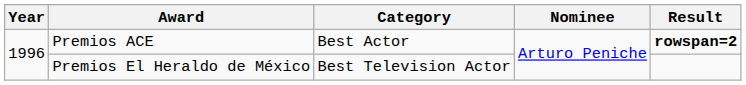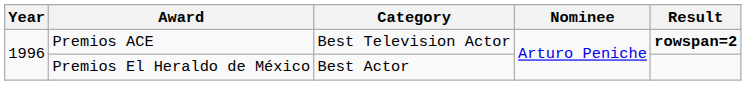Premios ACE | Category: Best Actor -> Best Television Actor
Premios El Heraldo de México | Category: Best Television Actor -> Best Actor
